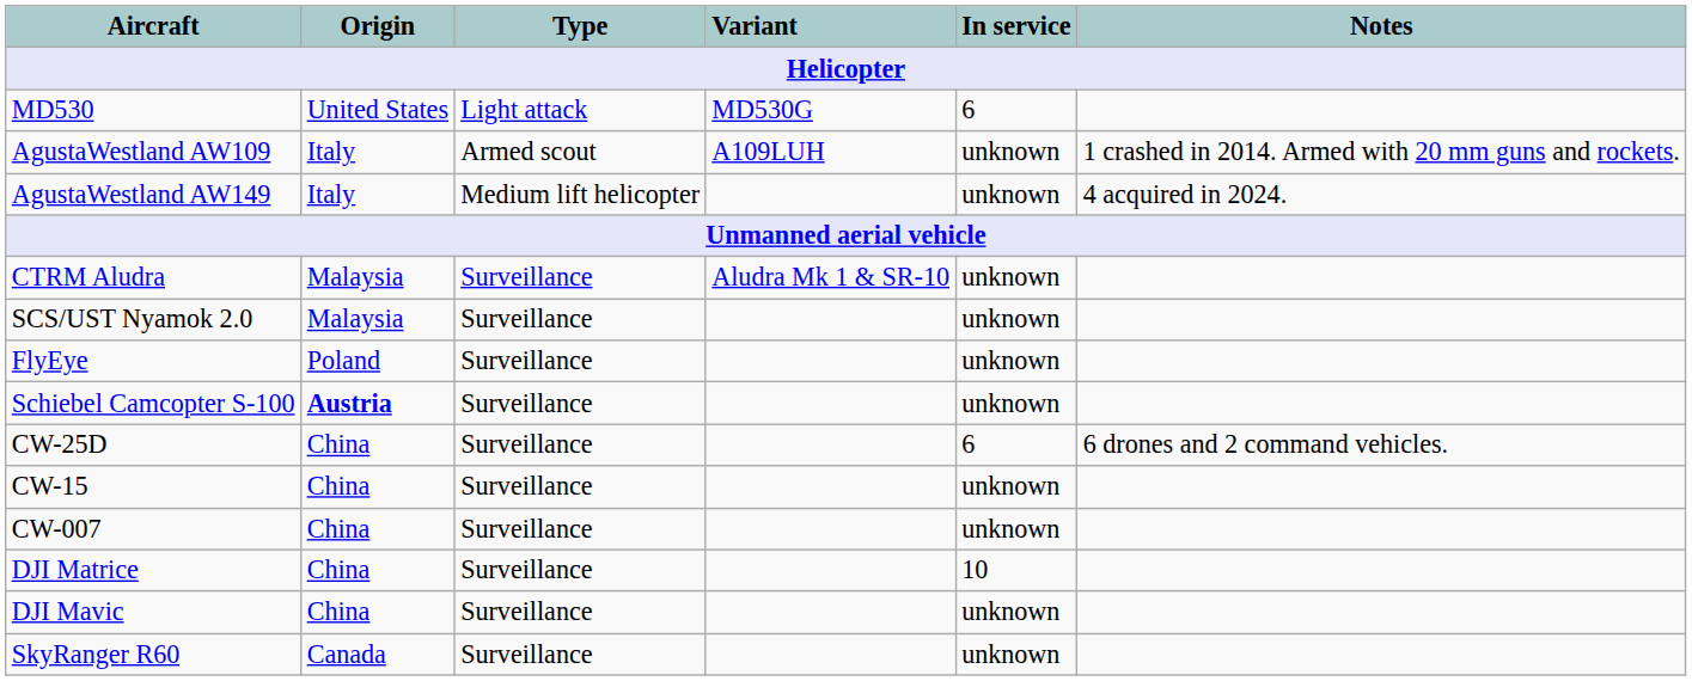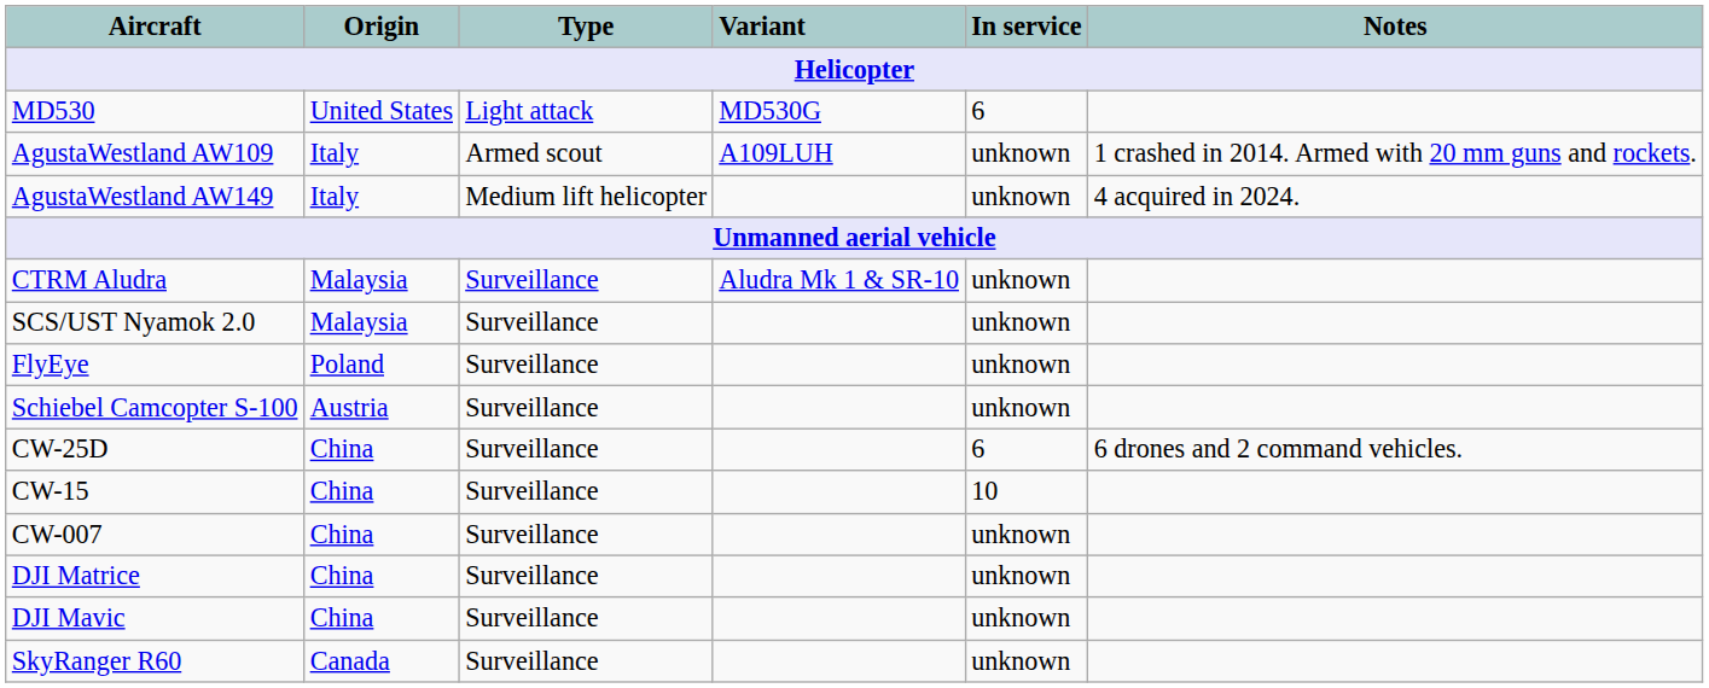Schiebel Camcopter S-100 | Origin: bold -> normal
CW-15 | In service: unknown -> 10
DJI Matrice | In service: 10 -> unknown
